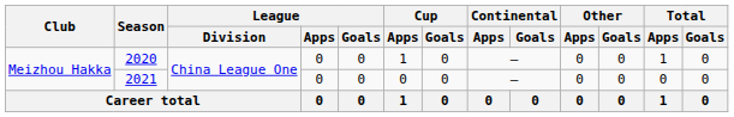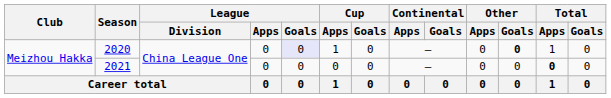2020 | League / Goals: no background -> lavender background
2020 | Other / Goals: normal -> bold
2021 | Total / Apps: normal -> bold
